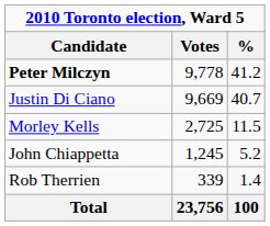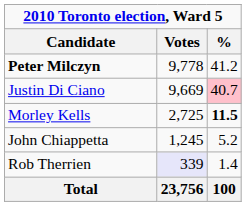Justin Di Ciano | %: no background -> pink background
Morley Kells | %: normal -> bold
Rob Therrien | Votes: no background -> lavender background
